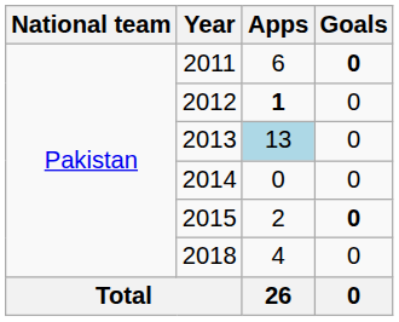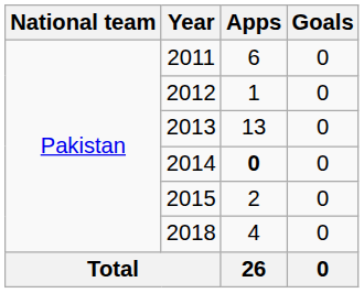2011 | Goals: bold -> normal
2012 | Apps: bold -> normal
2013 | Apps: lightblue background -> no background
2014 | Apps: normal -> bold
2015 | Goals: bold -> normal
